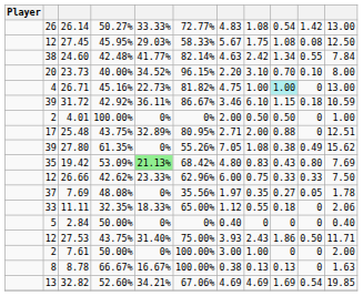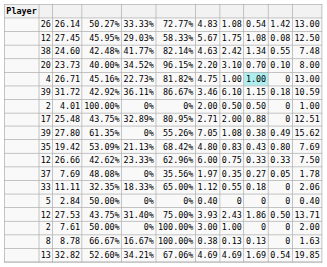24.60 | column 11: 7.84 -> 7.48
19.42 | column 5: lightgreen background -> no background
27.53 | column 11: 11.71 -> 13.71
